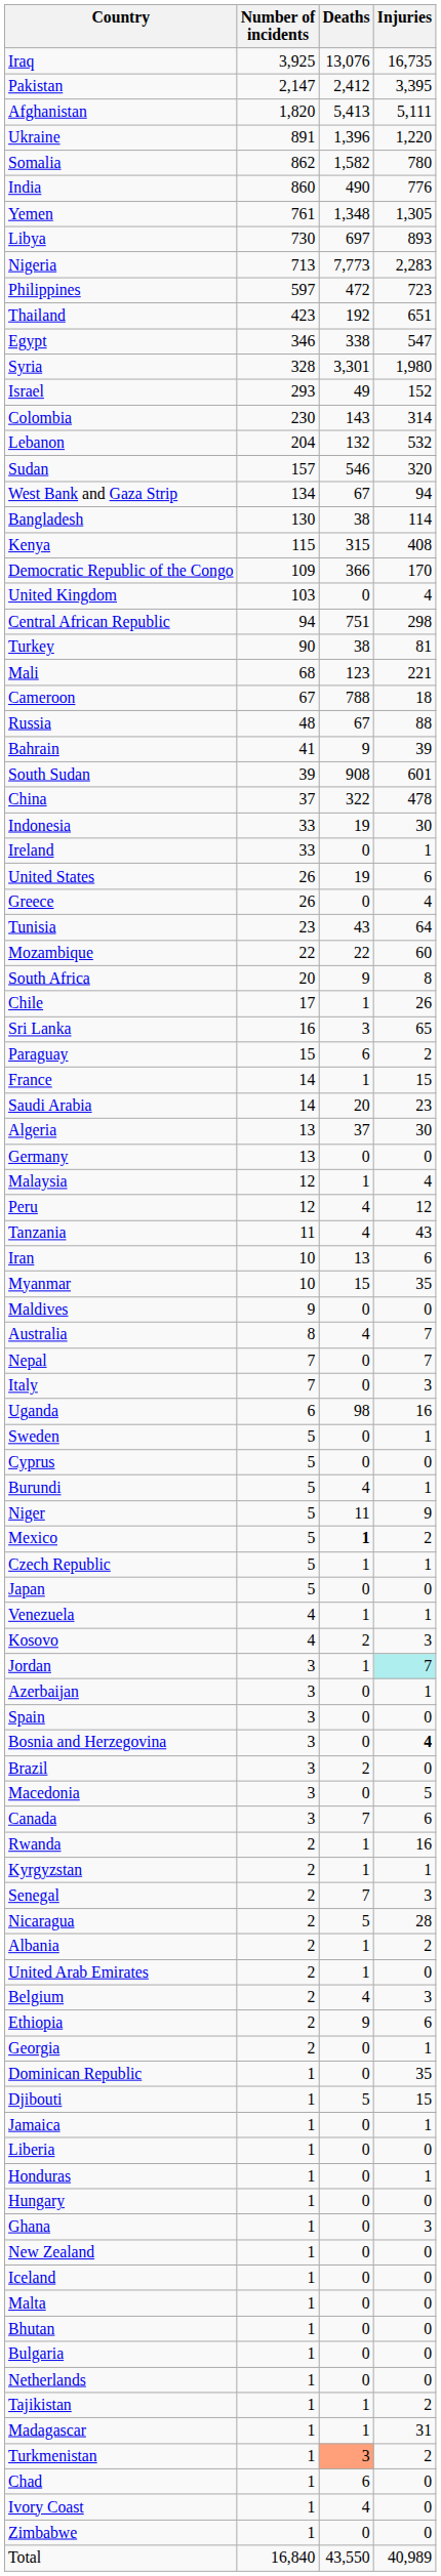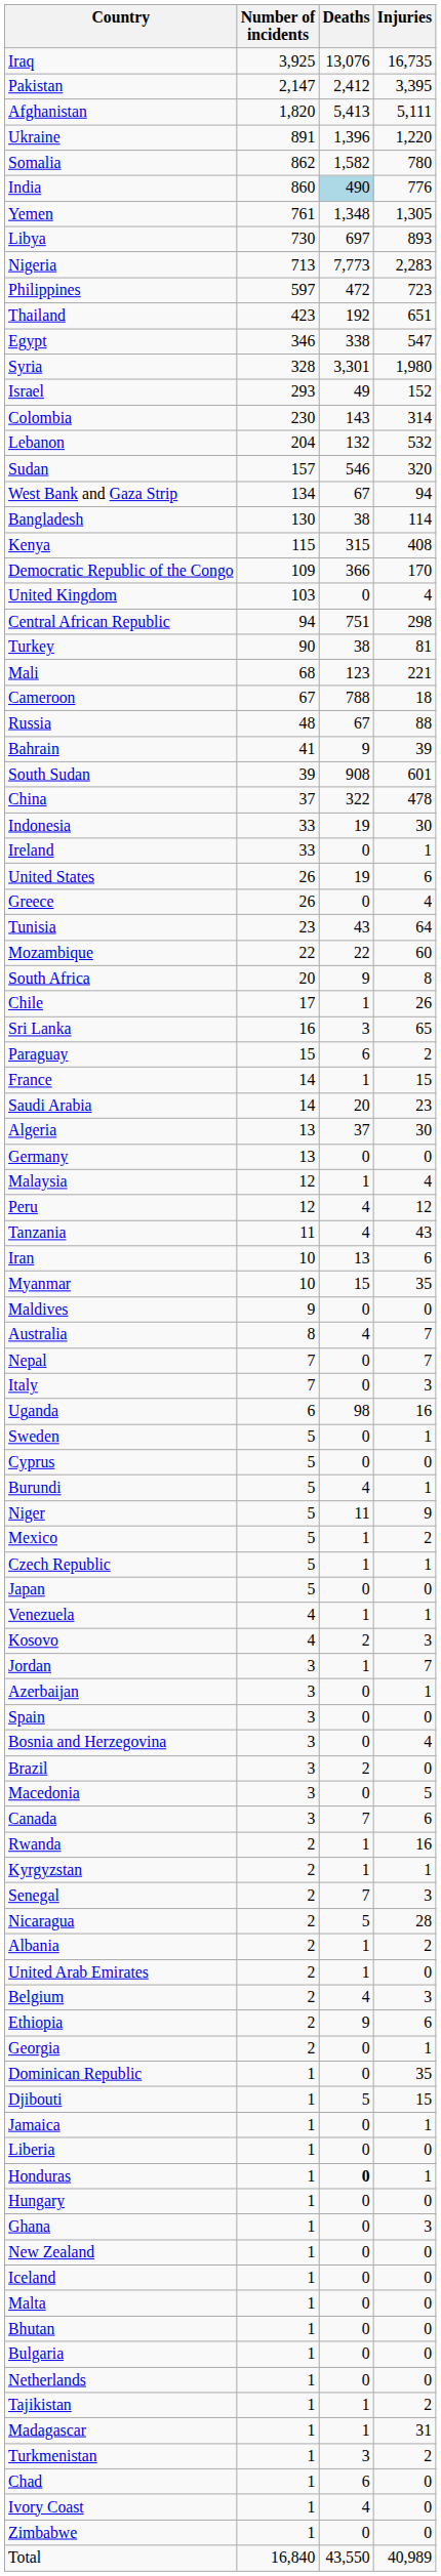India | Deaths: no background -> lightblue background
Mexico | Deaths: bold -> normal
Jordan | Injuries: paleturquoise background -> no background
Bosnia and Herzegovina | Injuries: bold -> normal
Honduras | Deaths: normal -> bold
Turkmenistan | Deaths: lightsalmon background -> no background
